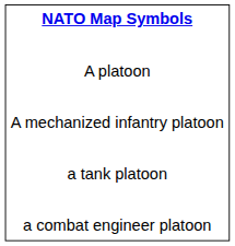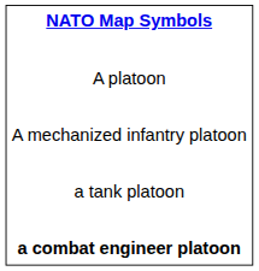row 5 | column 1: normal -> bold
